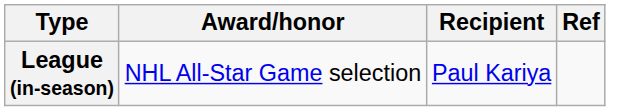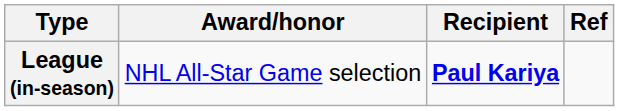row 2 | Recipient: normal -> bold
